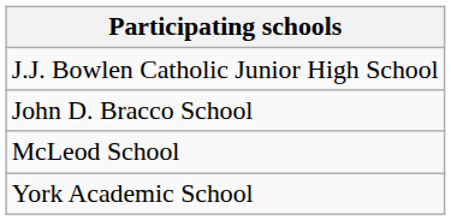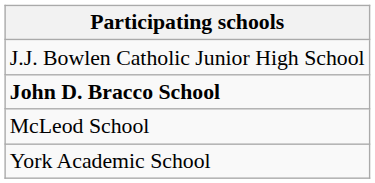row 3 | column 1: normal -> bold
